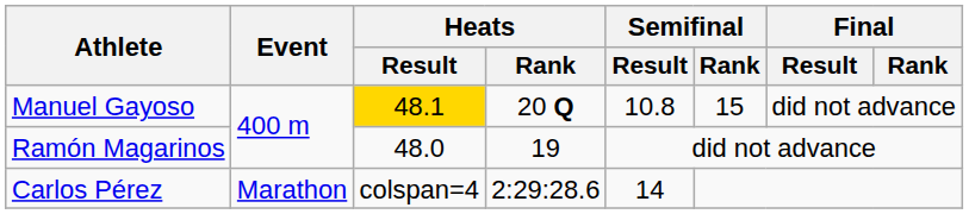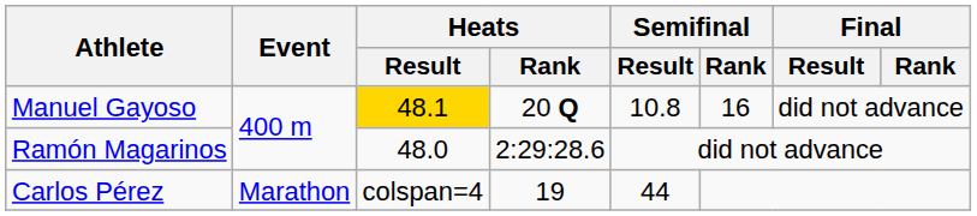Manuel Gayoso | Semifinal / Rank: 15 -> 16
Ramón Magarinos | Heats / Rank: 19 -> 2:29:28.6
Carlos Pérez | Heats / Rank: 2:29:28.6 -> 19
Carlos Pérez | Semifinal / Result: 14 -> 44
